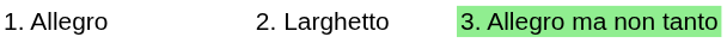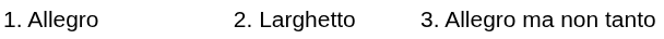1. Allegro | column 3: lightgreen background -> no background
